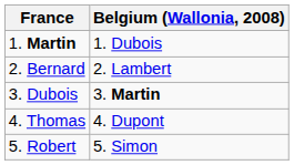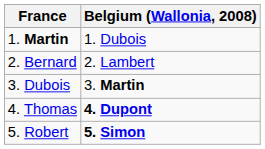4. Thomas | Belgium (Wallonia, 2008): normal -> bold
5. Robert | Belgium (Wallonia, 2008): normal -> bold
